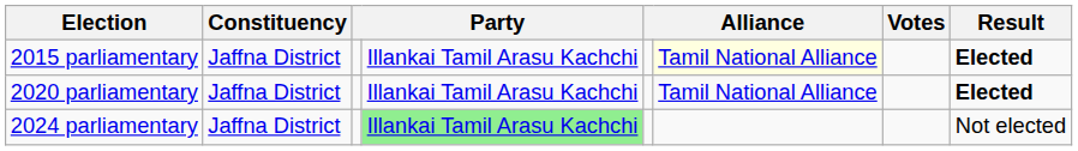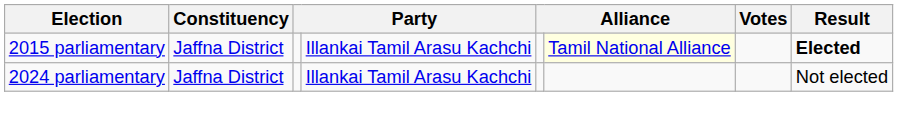- row: 2020 parliamentary | Jaffna District | Illankai Tamil Arasu Kachchi | Tamil National Alliance | Elected
2024 parliamentary | column 4: lightgreen background -> no background
